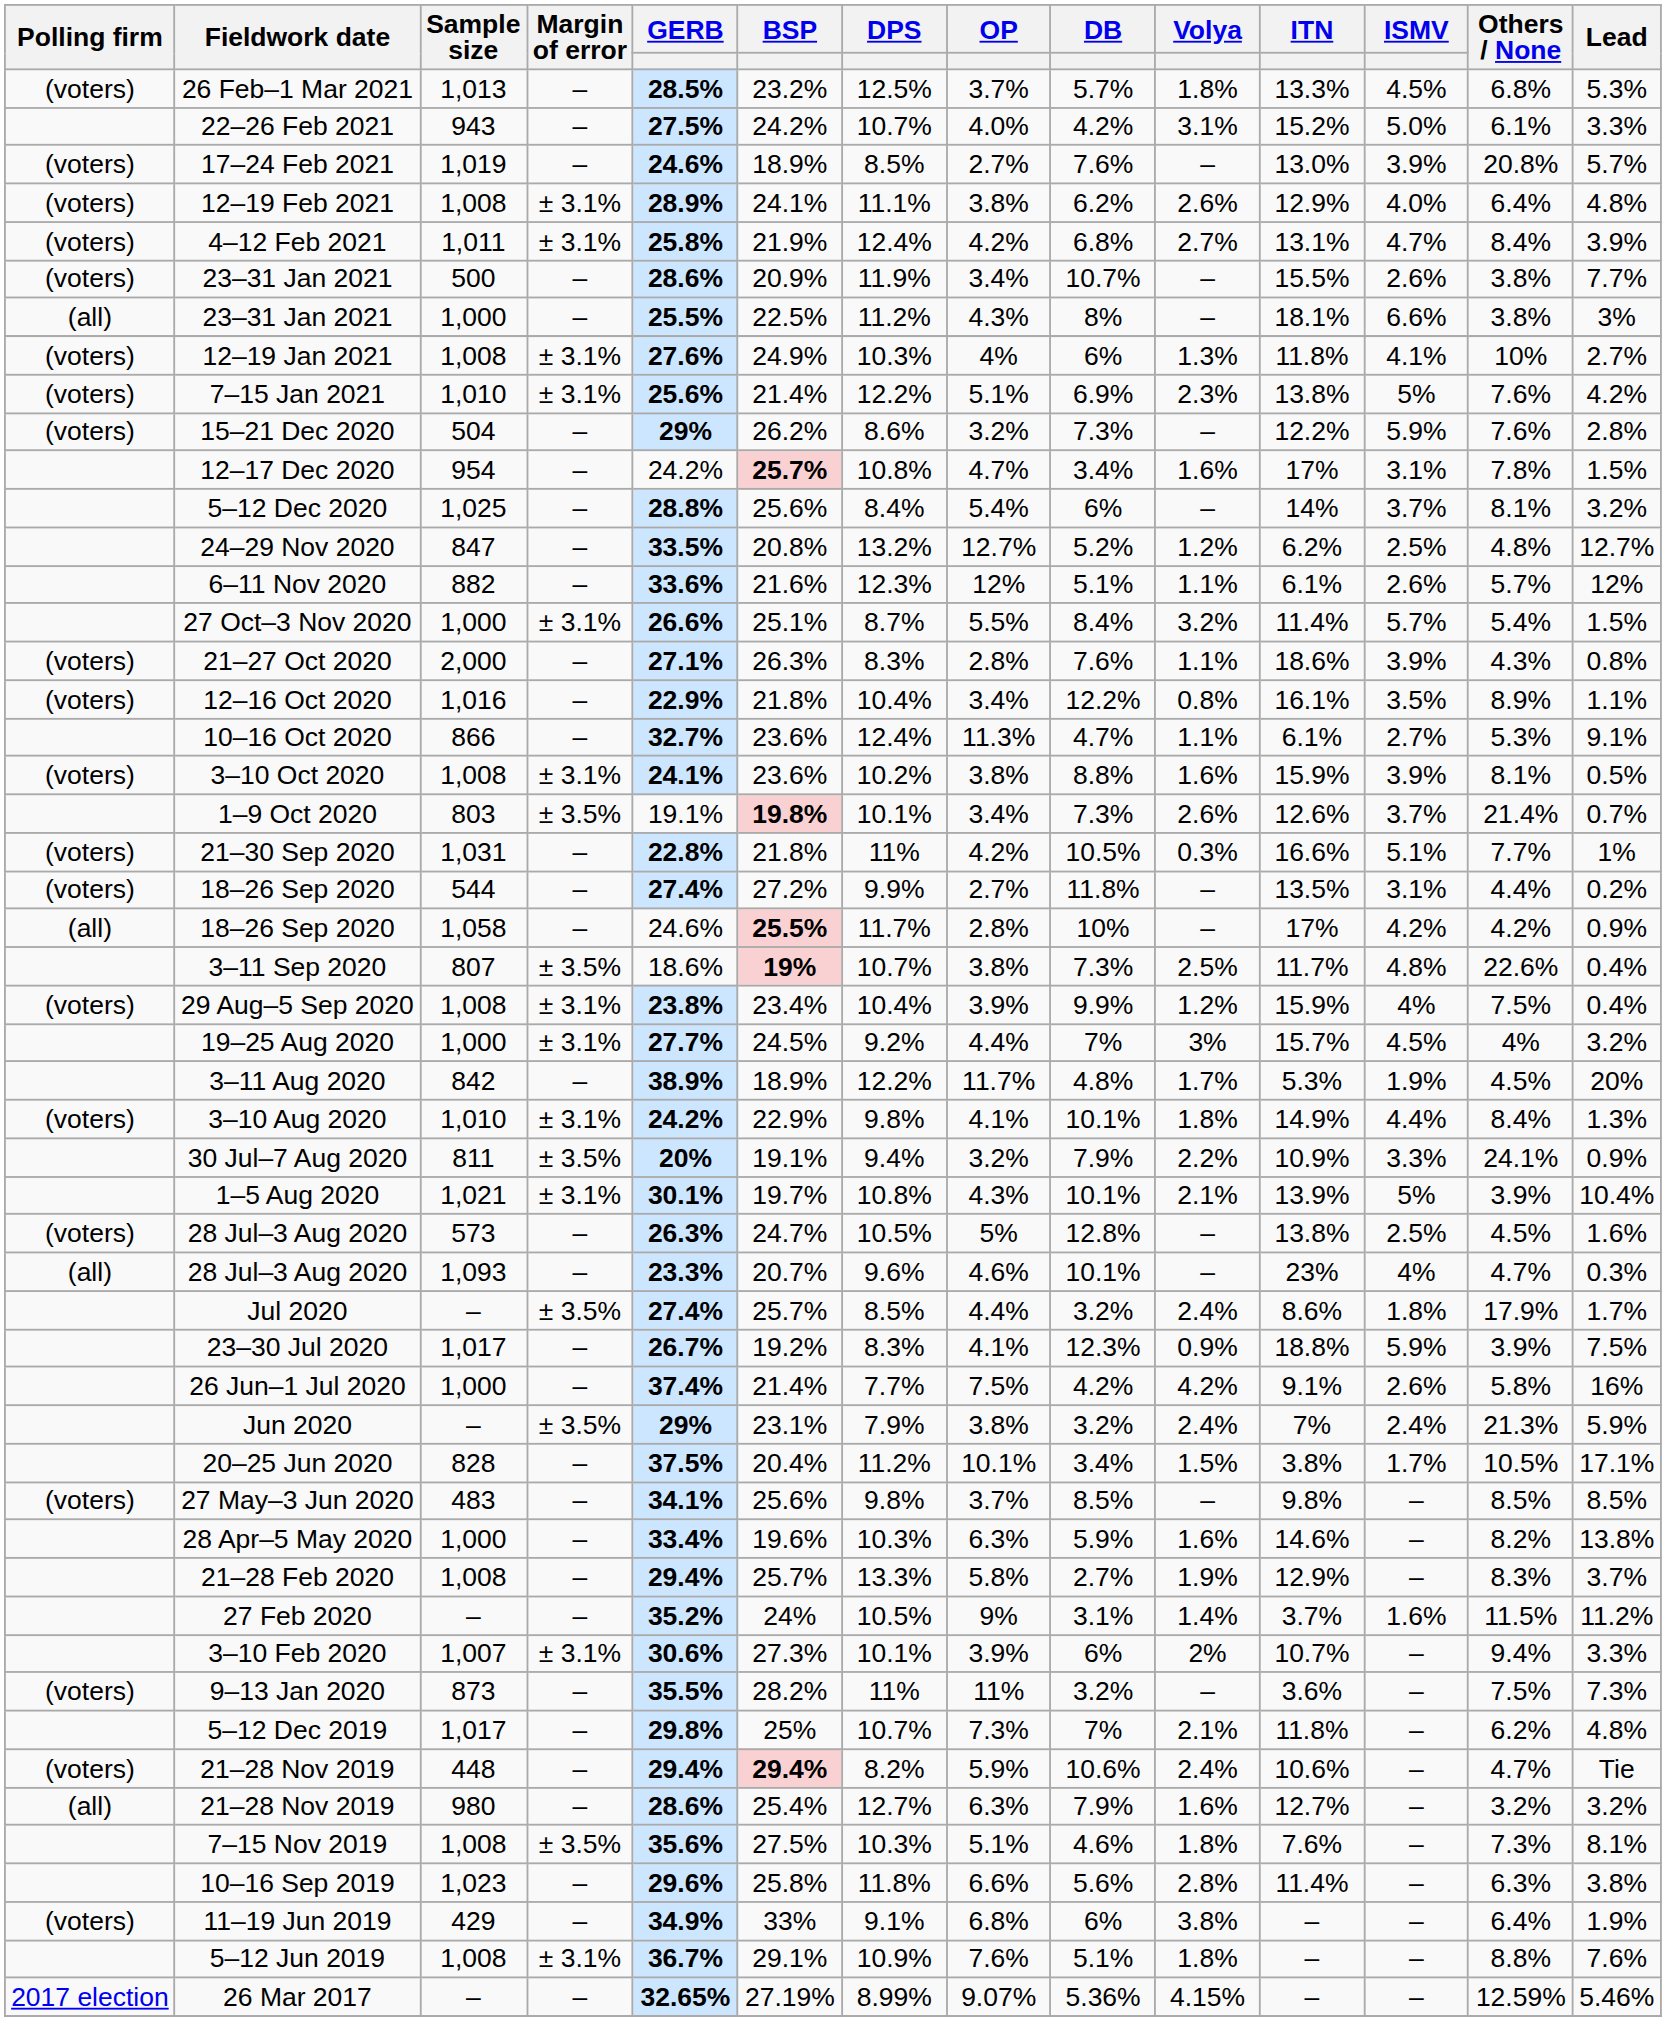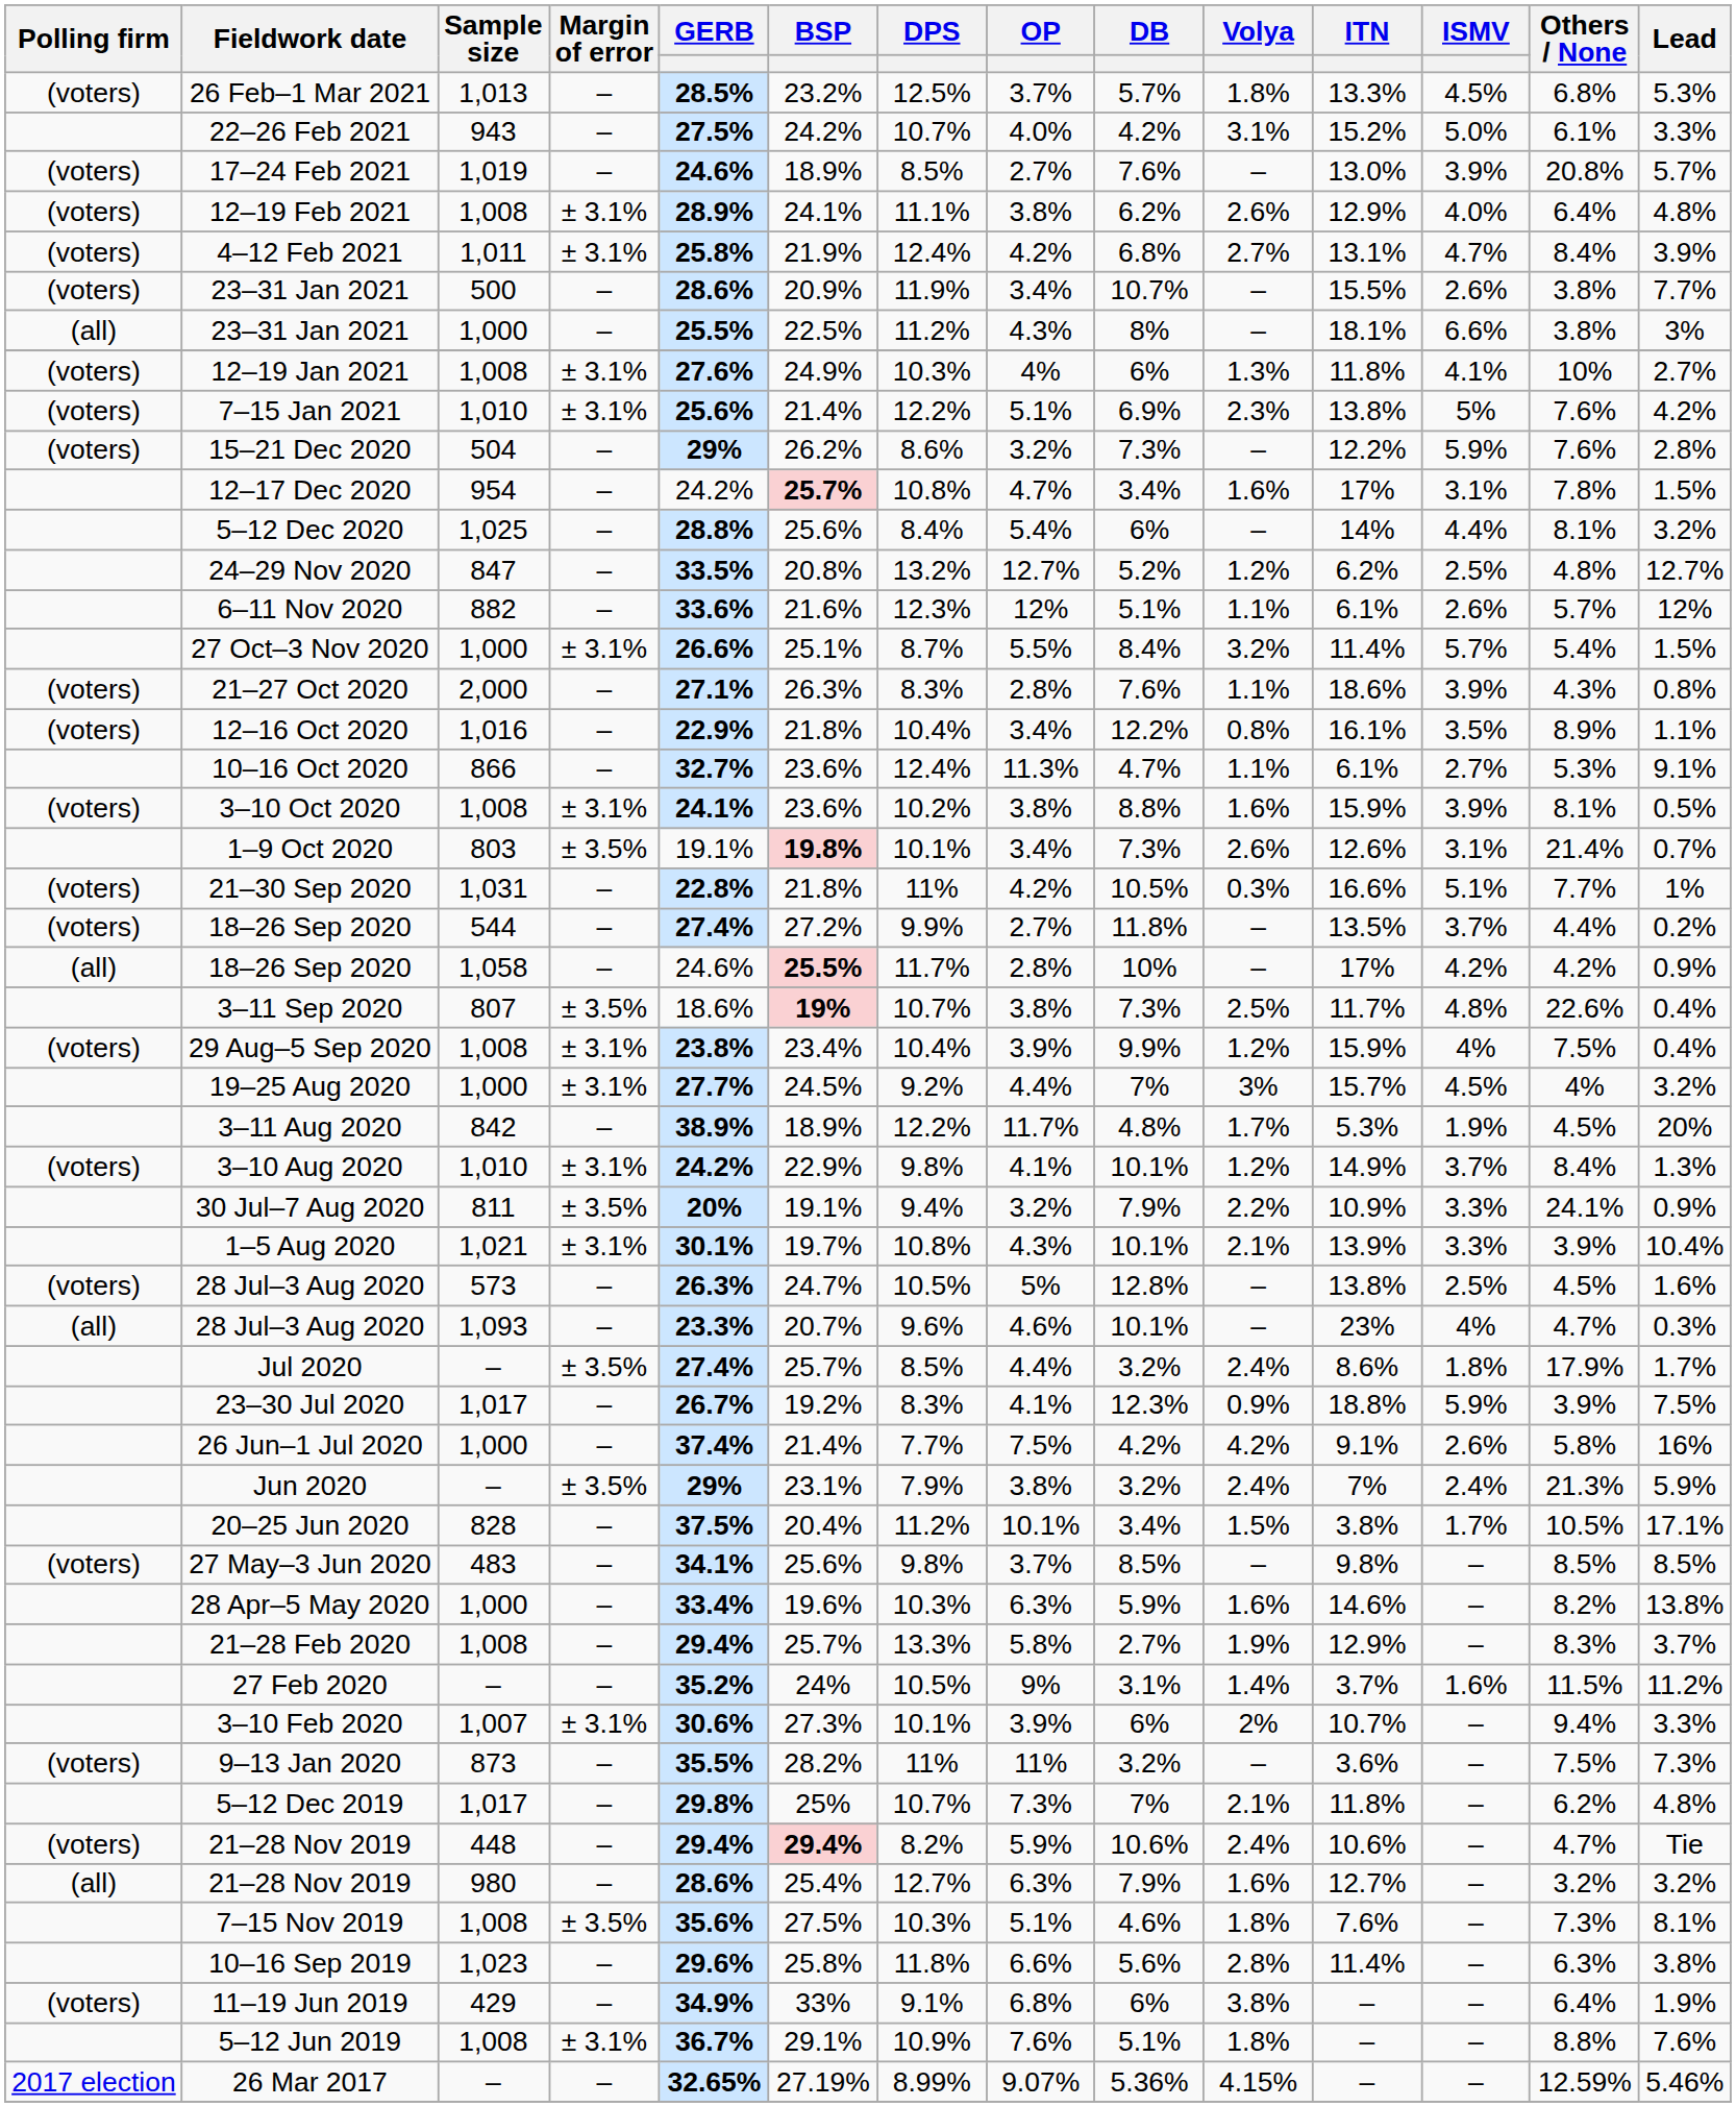5–12 Dec 2020 | ISMV: 3.7% -> 4.4%
1–9 Oct 2020 | ISMV: 3.7% -> 3.1%
18–26 Sep 2020 / 544 | ISMV: 3.1% -> 3.7%
3–10 Aug 2020 | Volya: 1.8% -> 1.2%
3–10 Aug 2020 | ISMV: 4.4% -> 3.7%
1–5 Aug 2020 | ISMV: 5% -> 3.3%
